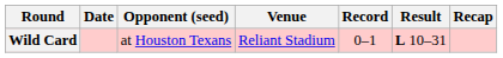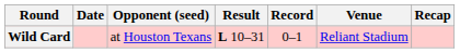columns swapped: Result <-> Venue
